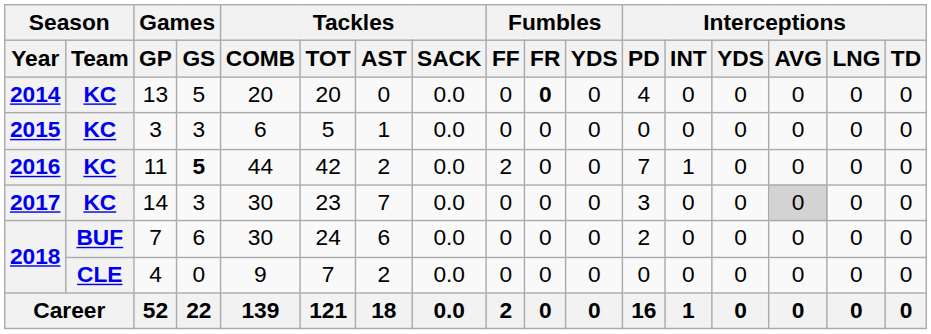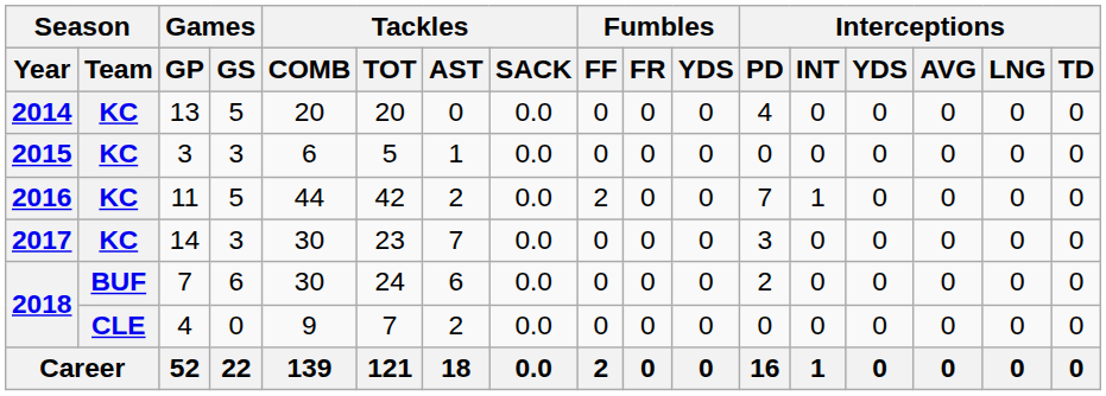13 | Fumbles / FR: bold -> normal
11 | Games / GS: bold -> normal
14 | Interceptions / AVG: lightgrey background -> no background
